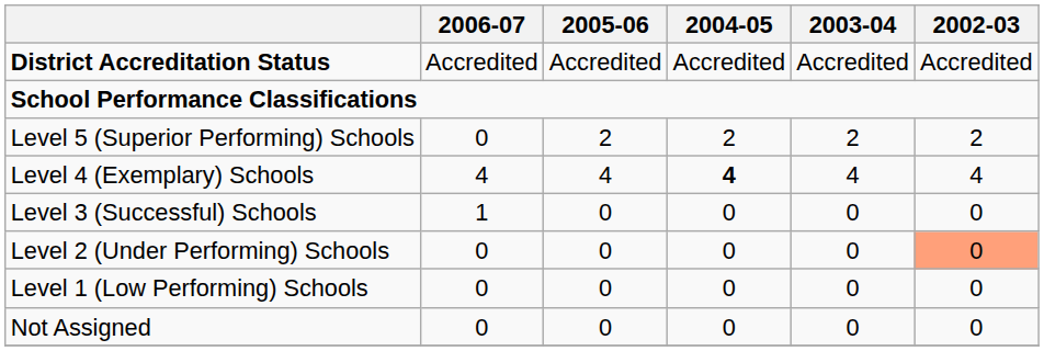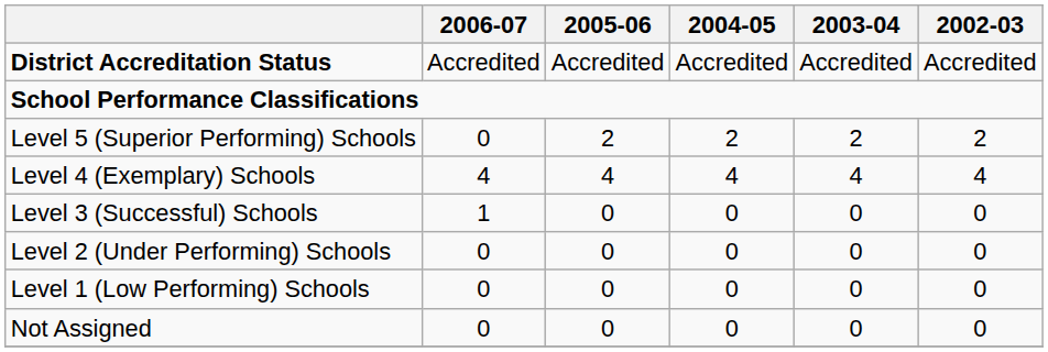Level 4 (Exemplary) Schools | 2004-05: bold -> normal
Level 2 (Under Performing) Schools | 2002-03: lightsalmon background -> no background
